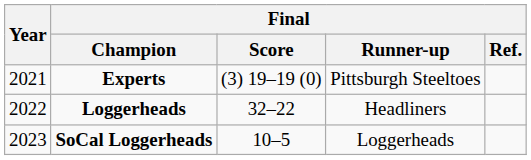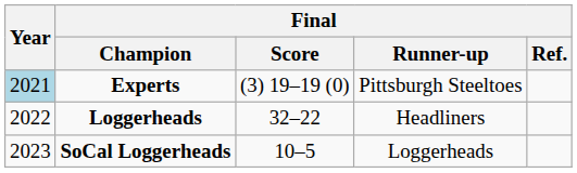Experts | Year: no background -> lightblue background
